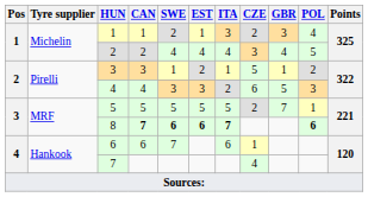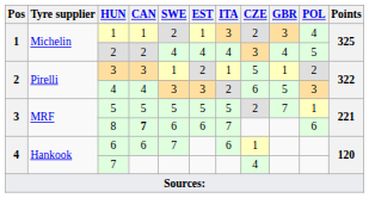8 | SWE: bold -> normal
8 | EST: bold -> normal
8 | ITA: bold -> normal
8 | POL: bold -> normal
